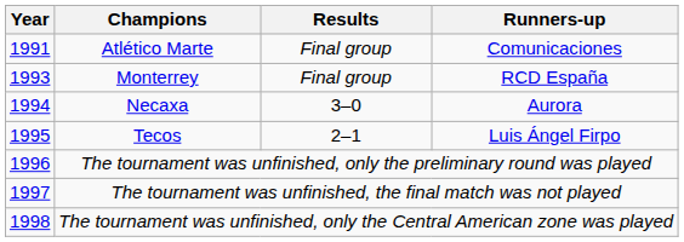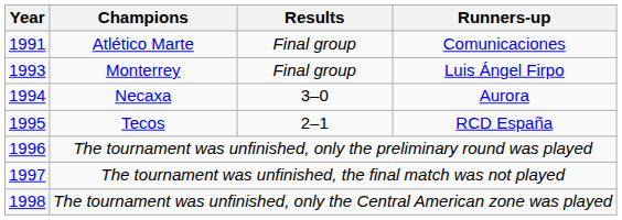Monterrey | Runners-up: RCD España -> Luis Ángel Firpo
Tecos | Runners-up: Luis Ángel Firpo -> RCD España
